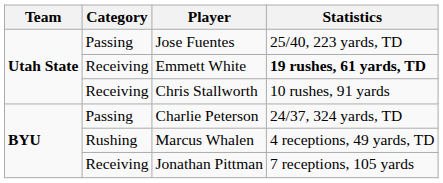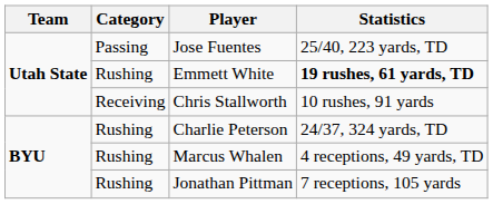Emmett White | Category: Receiving -> Rushing
Charlie Peterson | Category: Passing -> Rushing
Jonathan Pittman | Category: Receiving -> Rushing
